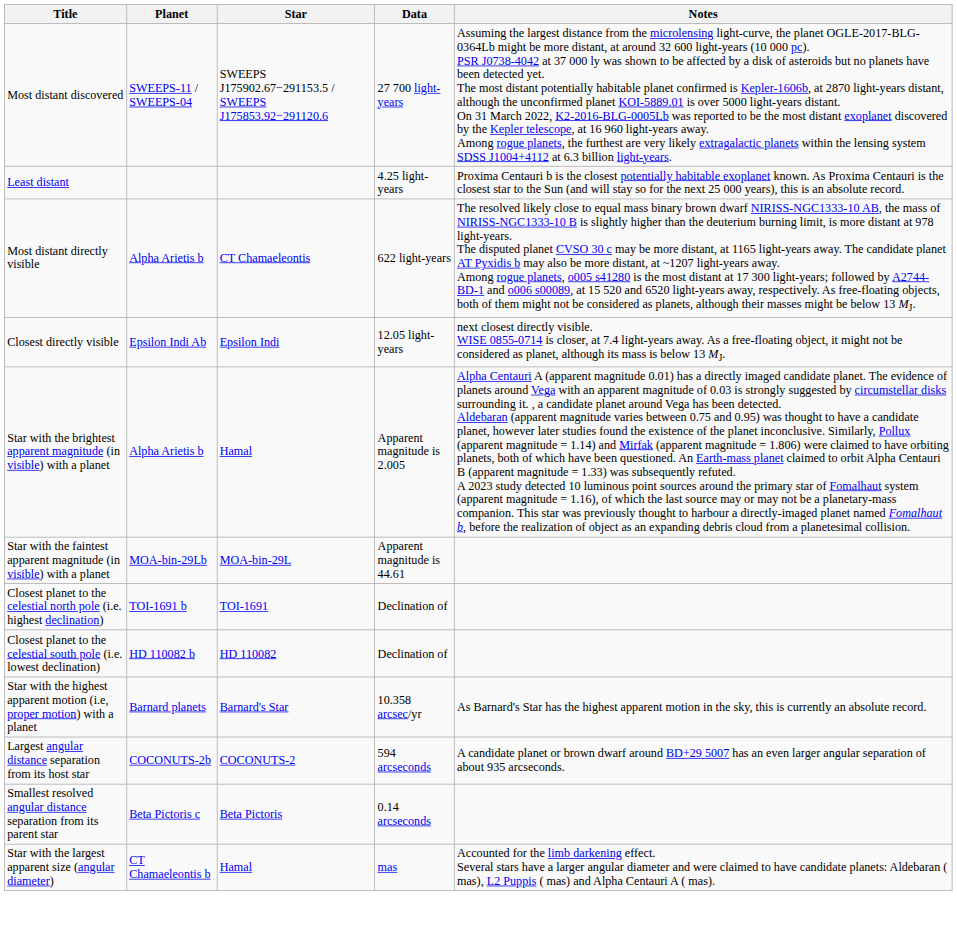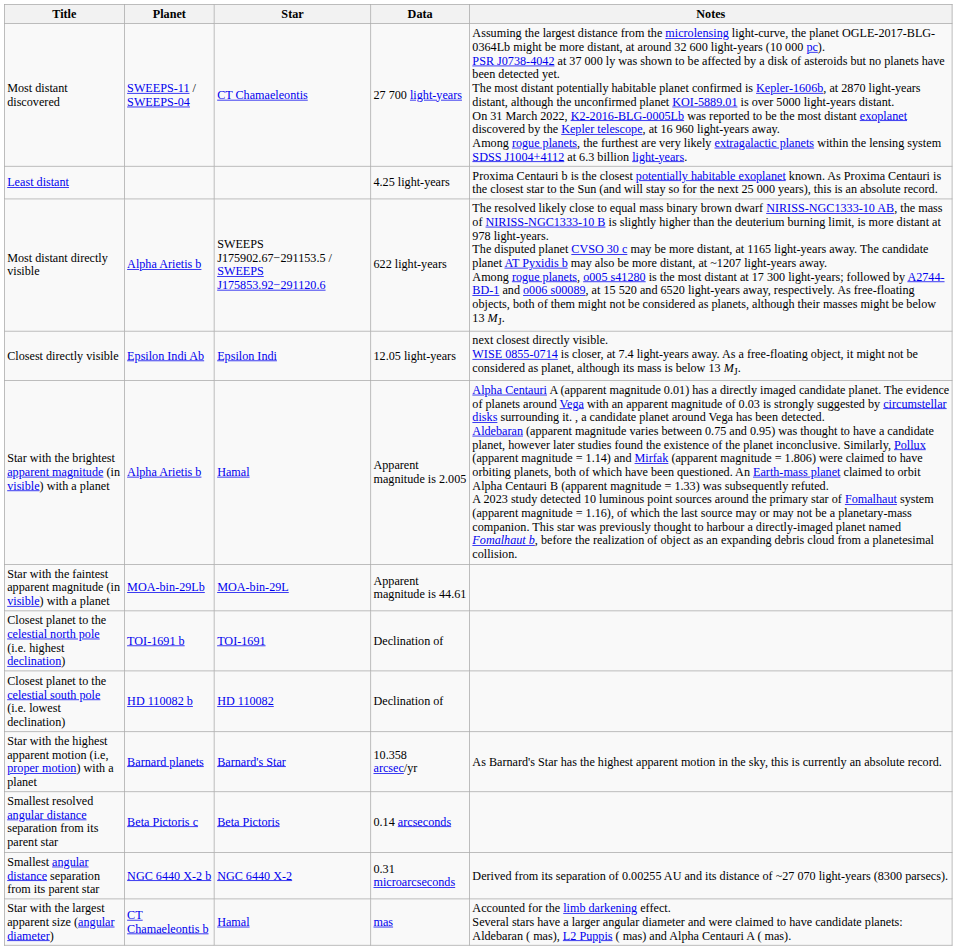Most distant discovered | Star: SWEEPS J175902.67−291153.5 / SWEEPS J175853.92−291120.6 -> CT Chamaeleontis
Most distant directly visible | Star: CT Chamaeleontis -> SWEEPS J175902.67−291153.5 / SWEEPS J175853.92−291120.6
- row: Largest angular distance separation from its host star | COCONUTS-2b | COCONUTS-2 | 594 arcseconds | A candidate planet or brown dwarf around BD+29 5007 has an even larger angular separation of about 935 arcseconds.
+ row: Smallest angular distance separation from its parent star | NGC 6440 X-2 b | NGC 6440 X-2 | 0.31 microarcseconds | Derived from its separation of 0.00255 AU and its distance of ~27 070 light-years (8300 parsecs).
